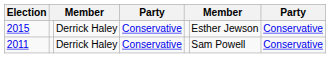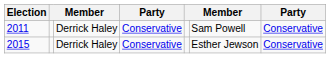rows swapped: 2011 <-> 2015
